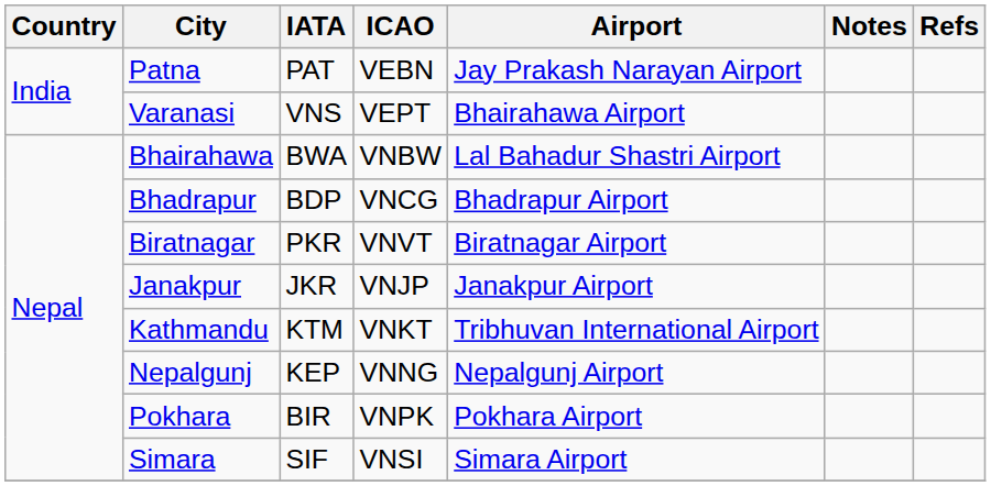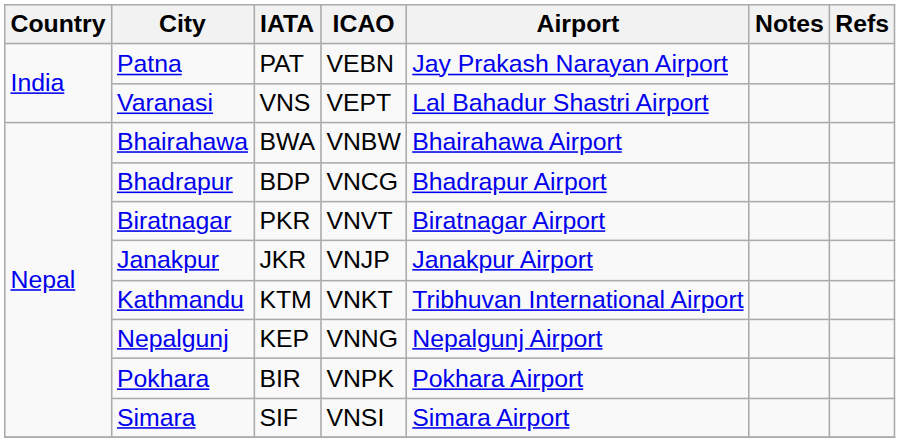Varanasi | Airport: Bhairahawa Airport -> Lal Bahadur Shastri Airport
Bhairahawa | Airport: Lal Bahadur Shastri Airport -> Bhairahawa Airport
